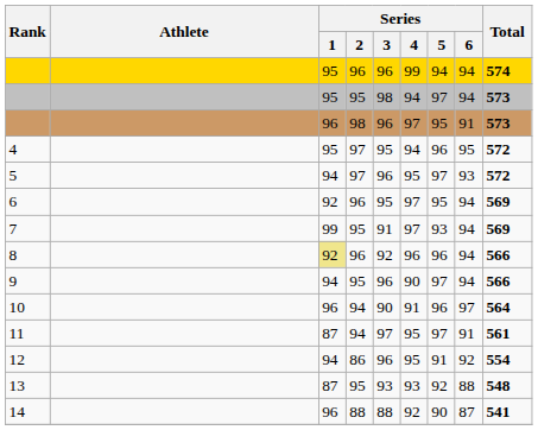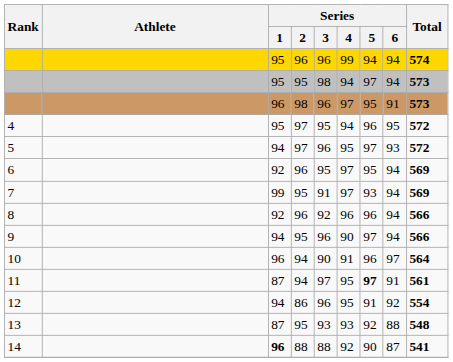8 | Series / 1: khaki background -> no background
11 | Series / 5: normal -> bold
14 | Series / 1: normal -> bold
